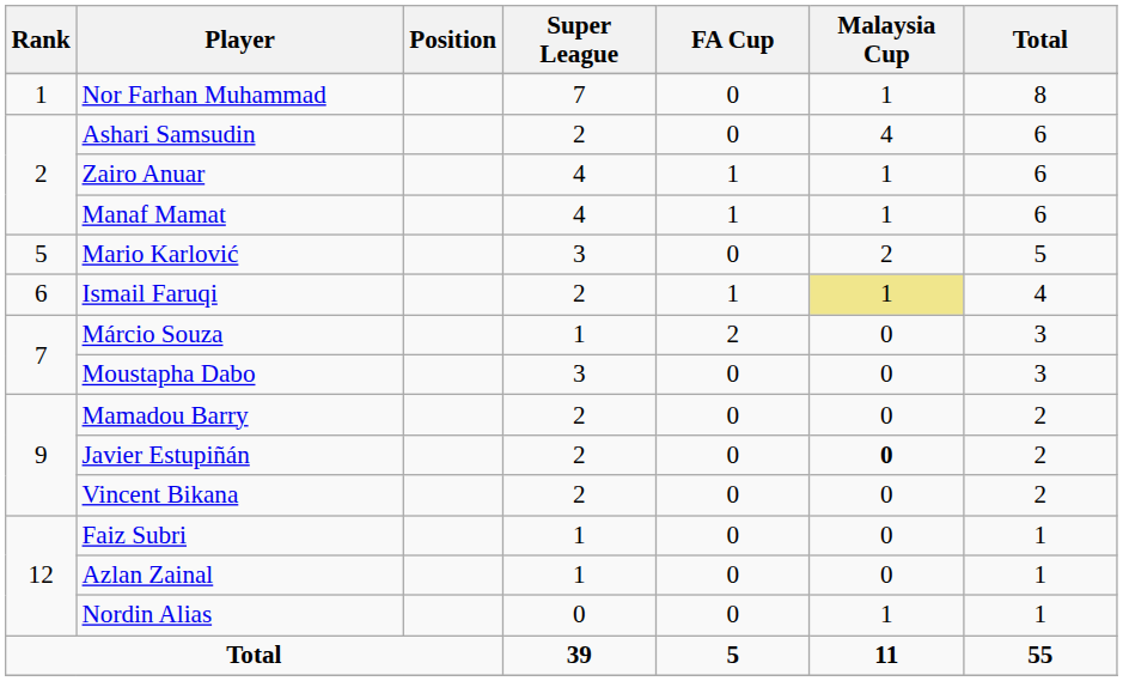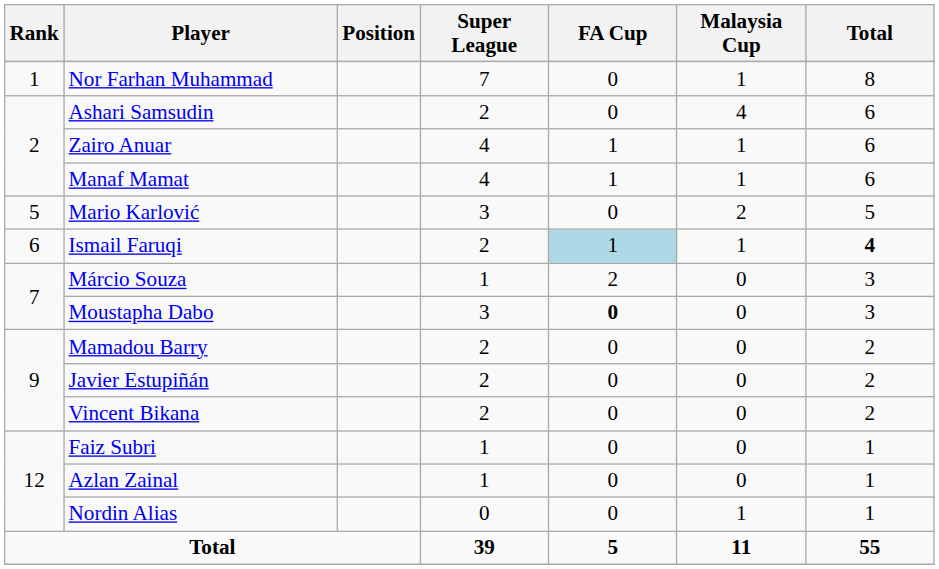Ismail Faruqi | FA Cup: no background -> lightblue background
Ismail Faruqi | Malaysia Cup: khaki background -> no background
Ismail Faruqi | Total: normal -> bold
Moustapha Dabo | FA Cup: normal -> bold
Javier Estupiñán | Malaysia Cup: bold -> normal
